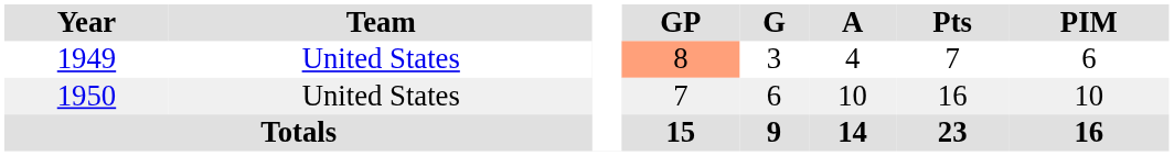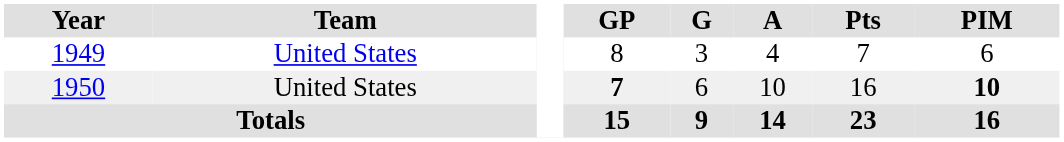1949 | GP: lightsalmon background -> no background
1950 | GP: normal -> bold
1950 | PIM: normal -> bold
